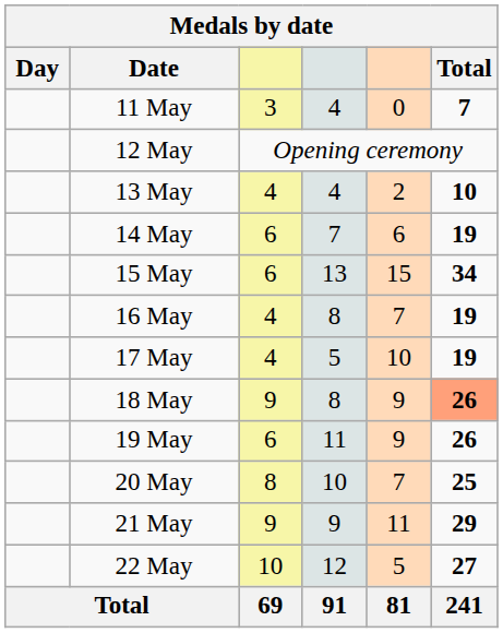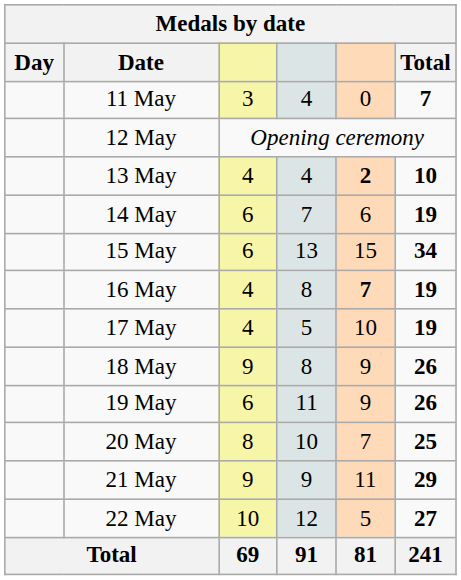13 May | column 5: normal -> bold
16 May | column 5: normal -> bold
18 May | Total: lightsalmon background -> no background
